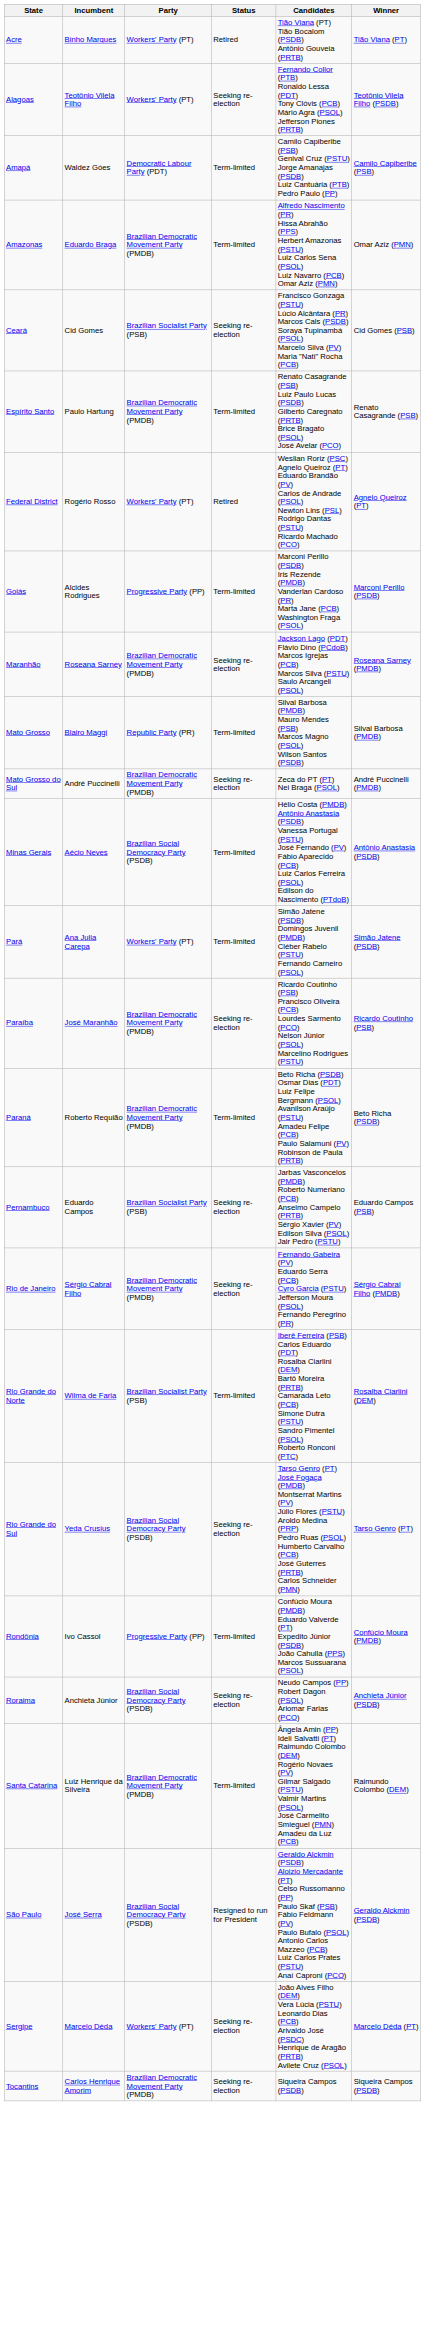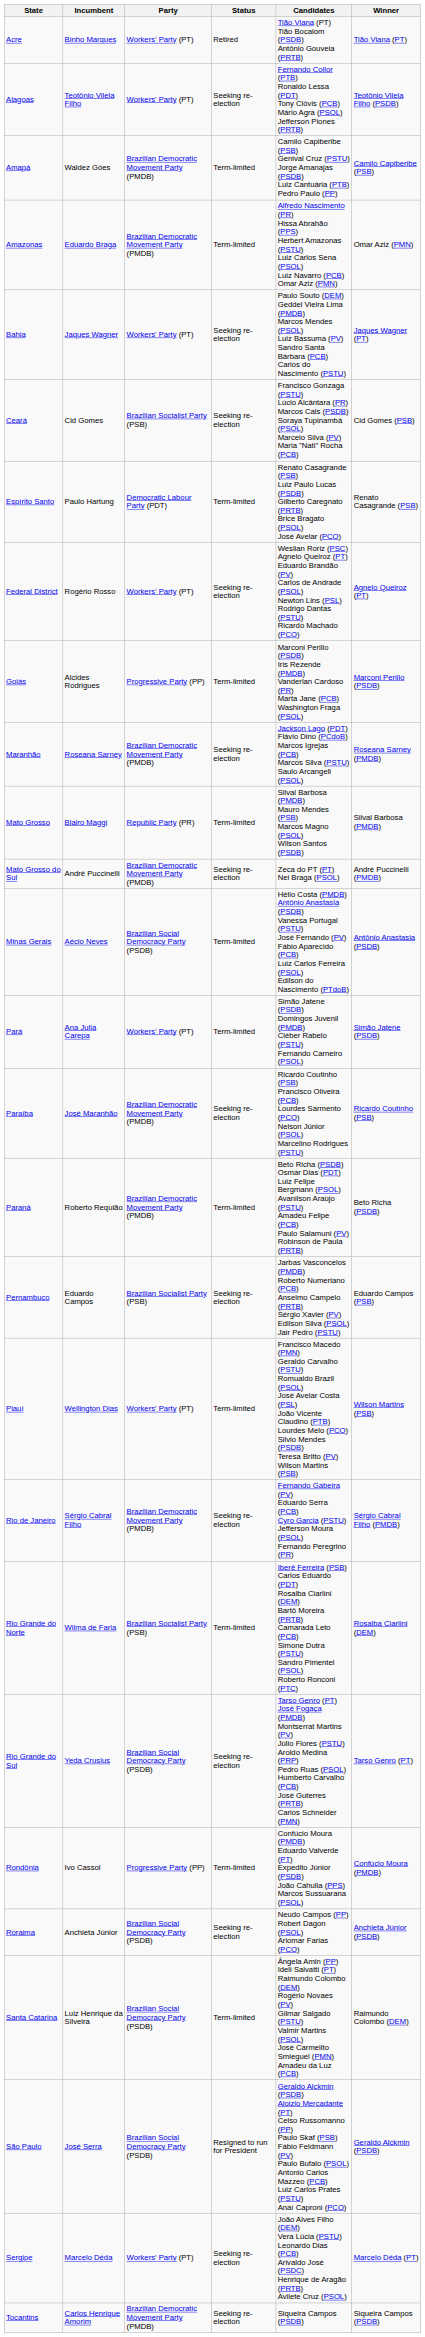Amapá | Party: Democratic Labour Party (PDT) -> Brazilian Democratic Movement Party (PMDB)
+ row: Bahia | Jaques Wagner | Workers' Party (PT) | Seeking re-election | Paulo Souto (DEM) Geddel Vieira Lima (PMDB) Marcos Mendes (PSOL) Luiz Bassuma (PV) Sandro Santa Bárbara (PCB) Carlos do Nascimento (PSTU) | Jaques Wagner (PT)
Espírito Santo | Party: Brazilian Democratic Movement Party (PMDB) -> Democratic Labour Party (PDT)
Federal District | Status: Retired -> Seeking re-election
+ row: Piauí | Wellington Dias | Workers' Party (PT) | Term-limited | Francisco Macedo (PMN) Geraldo Carvalho (PSTU) Romualdo Brazil (PSOL) José Avelar Costa (PSL) João Vicente Claudino (PTB) Lourdes Melo (PCO) Silvio Mendes (PSDB) Teresa Britto (PV) Wilson Martins (PSB) | Wilson Martins (PSB)
Santa Catarina | Party: Brazilian Democratic Movement Party (PMDB) -> Brazilian Social Democracy Party (PSDB)
